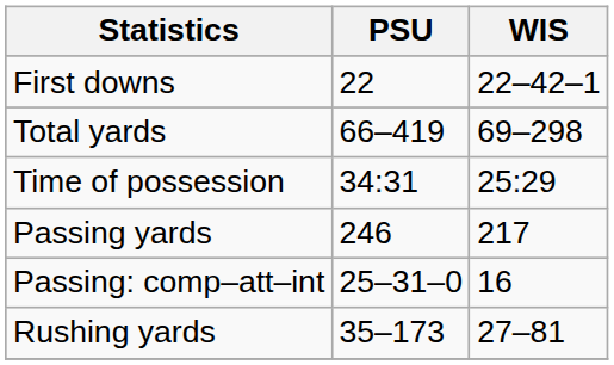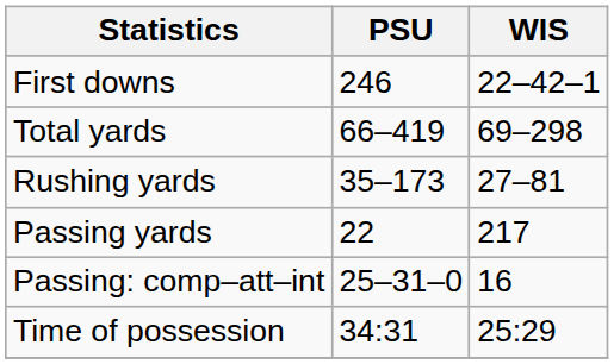First downs | PSU: 22 -> 246
rows swapped: Rushing yards <-> Time of possession
Passing yards | PSU: 246 -> 22
